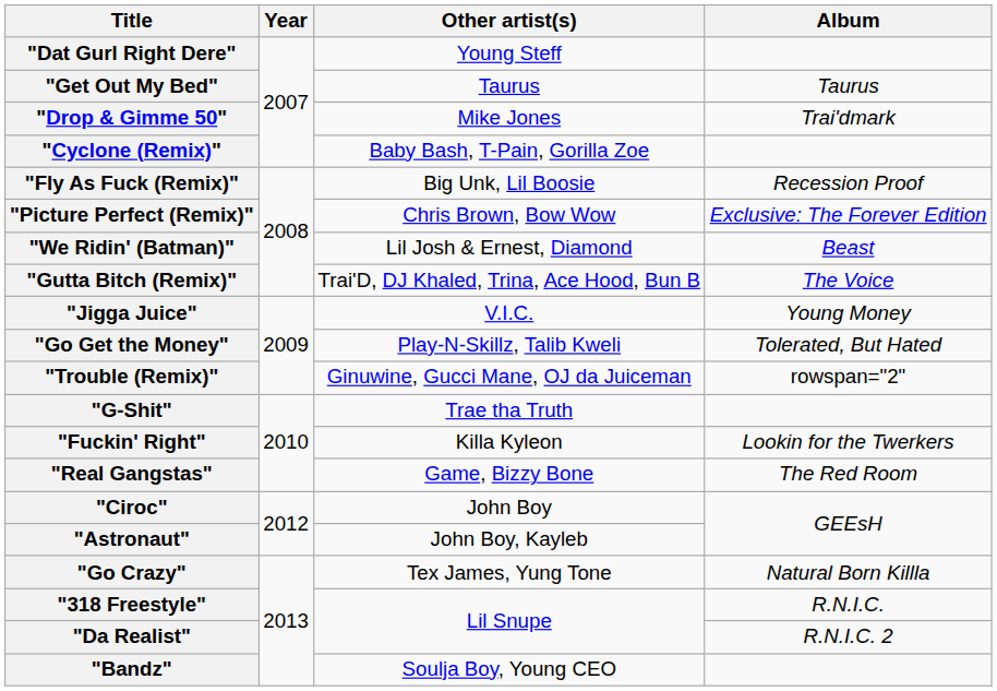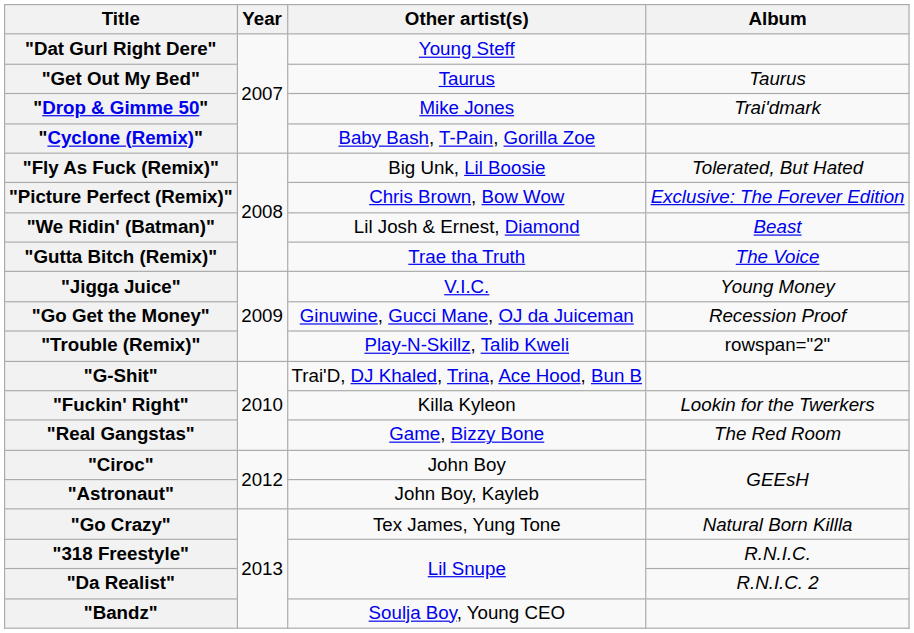"Fly As Fuck (Remix)" | Album: Recession Proof -> Tolerated, But Hated
"Gutta Bitch (Remix)" | Other artist(s): Trai'D, DJ Khaled, Trina, Ace Hood, Bun B -> Trae tha Truth
"Go Get the Money" | Other artist(s): Play-N-Skillz, Talib Kweli -> Ginuwine, Gucci Mane, OJ da Juiceman
"Go Get the Money" | Album: Tolerated, But Hated -> Recession Proof
"Trouble (Remix)" | Other artist(s): Ginuwine, Gucci Mane, OJ da Juiceman -> Play-N-Skillz, Talib Kweli
"G-Shit" | Other artist(s): Trae tha Truth -> Trai'D, DJ Khaled, Trina, Ace Hood, Bun B
